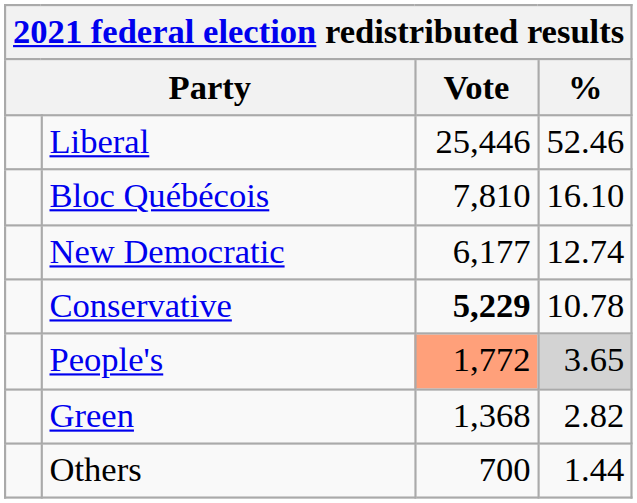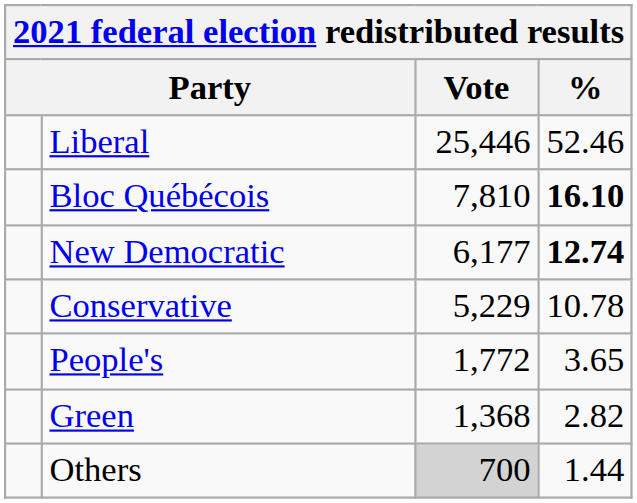Bloc Québécois | %: normal -> bold
New Democratic | %: normal -> bold
Conservative | Vote: bold -> normal
People's | Vote: lightsalmon background -> no background
People's | %: lightgrey background -> no background
Others | Vote: no background -> lightgrey background
